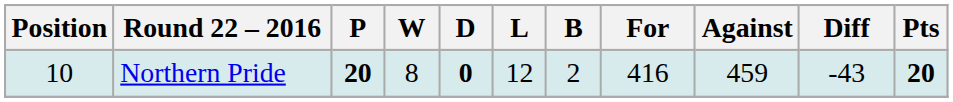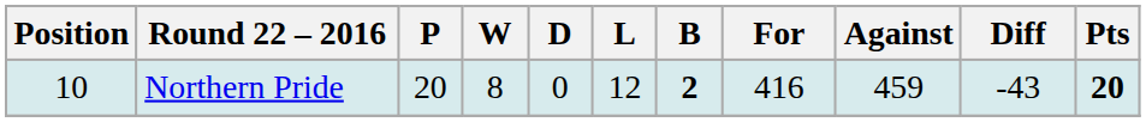Northern Pride | P: bold -> normal
Northern Pride | D: bold -> normal
Northern Pride | B: normal -> bold
